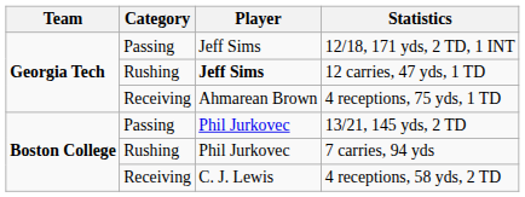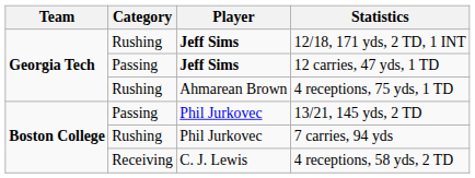12/18, 171 yds, 2 TD, 1 INT | Category: Passing -> Rushing
12/18, 171 yds, 2 TD, 1 INT | Player: normal -> bold
12 carries, 47 yds, 1 TD | Category: Rushing -> Passing
4 receptions, 75 yds, 1 TD | Category: Receiving -> Rushing
